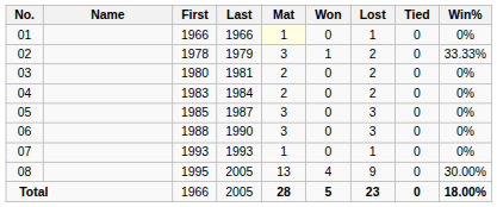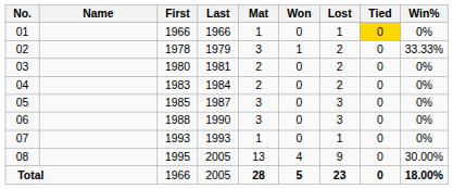01 | Mat: lightyellow background -> no background
01 | Tied: no background -> gold background
